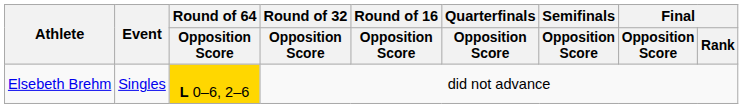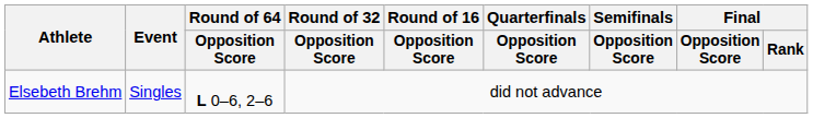Elsebeth Brehm | Round of 64 / Opposition Score: gold background -> no background
